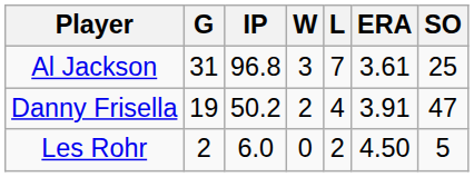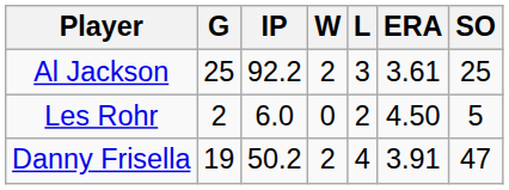Al Jackson | G: 31 -> 25
Al Jackson | IP: 96.8 -> 92.2
Al Jackson | W: 3 -> 2
Al Jackson | L: 7 -> 3
rows swapped: Danny Frisella <-> Les Rohr
